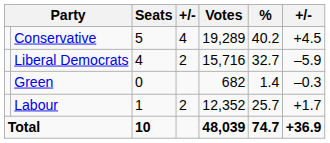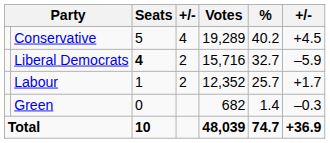Liberal Democrats | Seats: normal -> bold
rows swapped: Labour <-> Green
